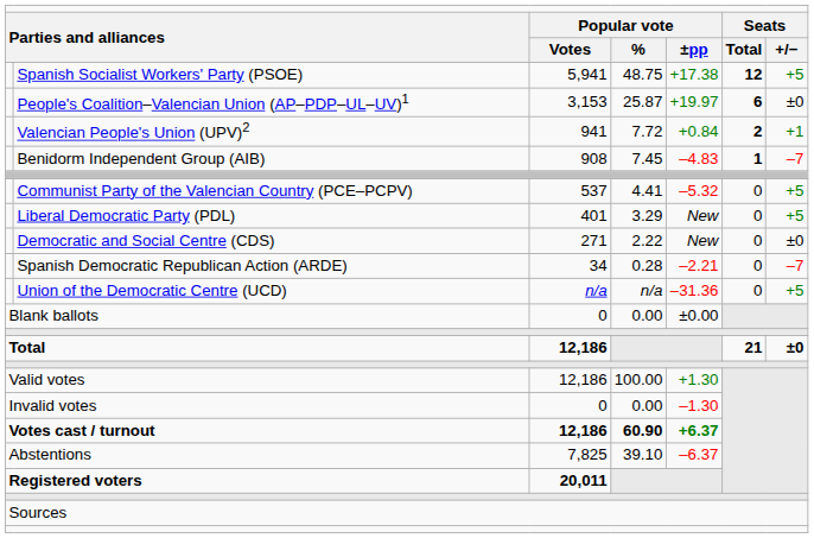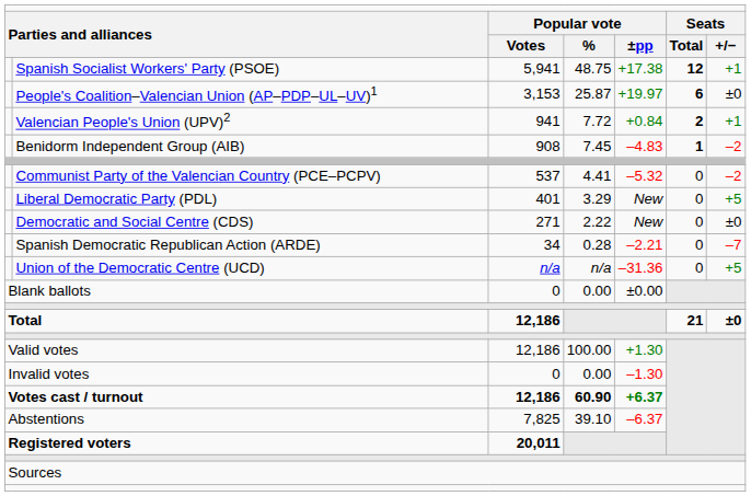Spanish Socialist Workers' Party (PSOE) | column 7: +5 -> +1
Benidorm Independent Group (AIB) | column 7: –7 -> –2
Communist Party of the Valencian Country (PCE–PCPV) | column 7: +5 -> –2
